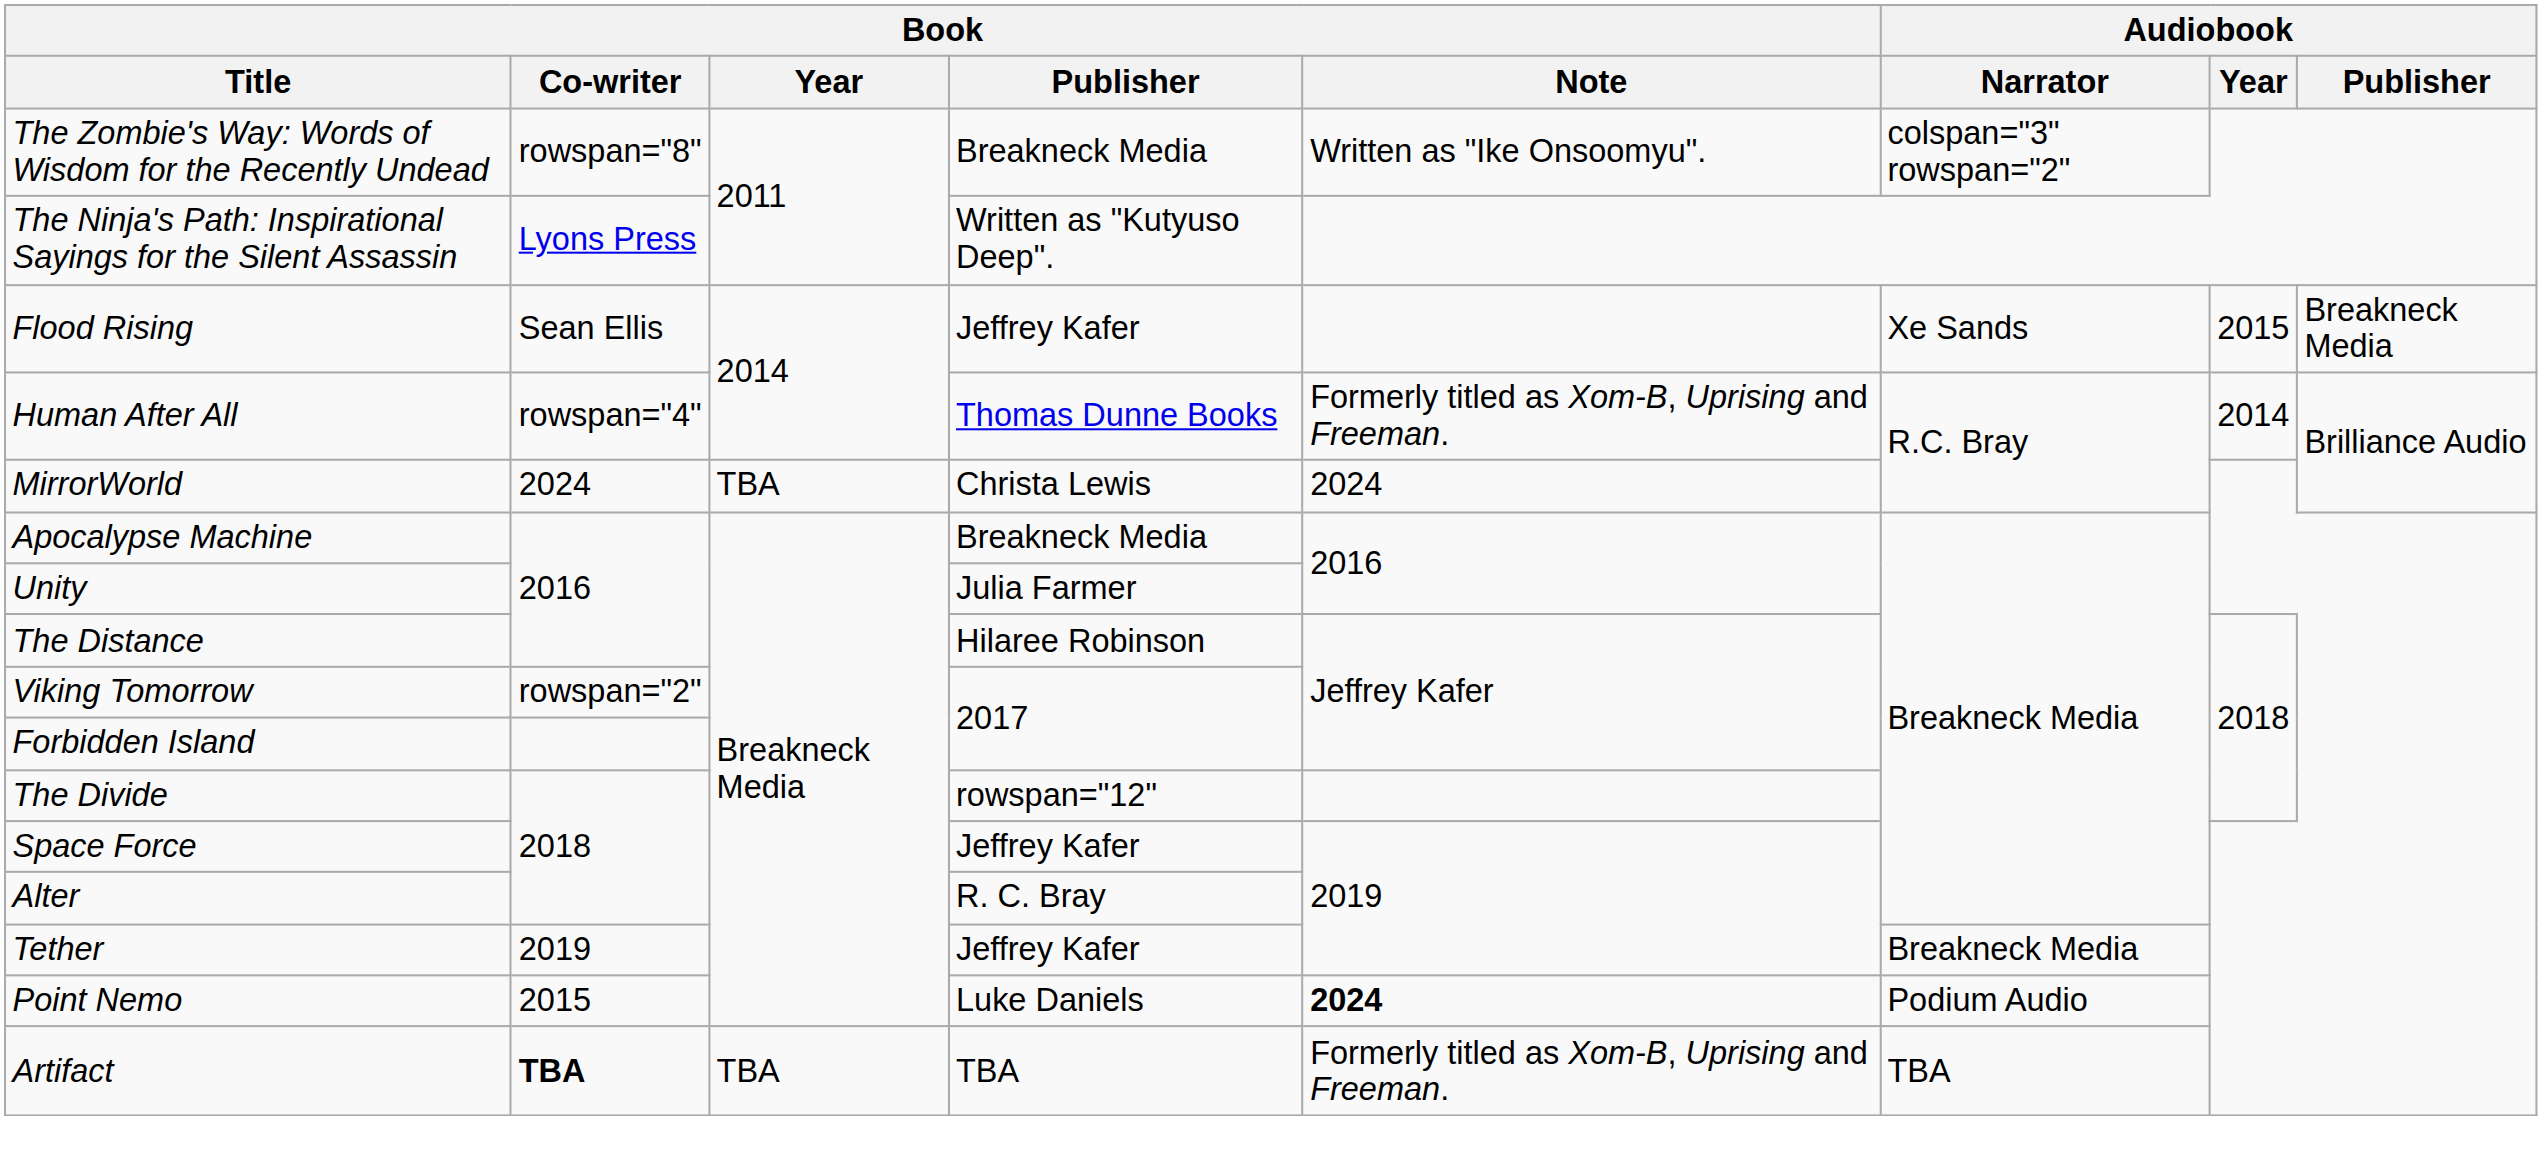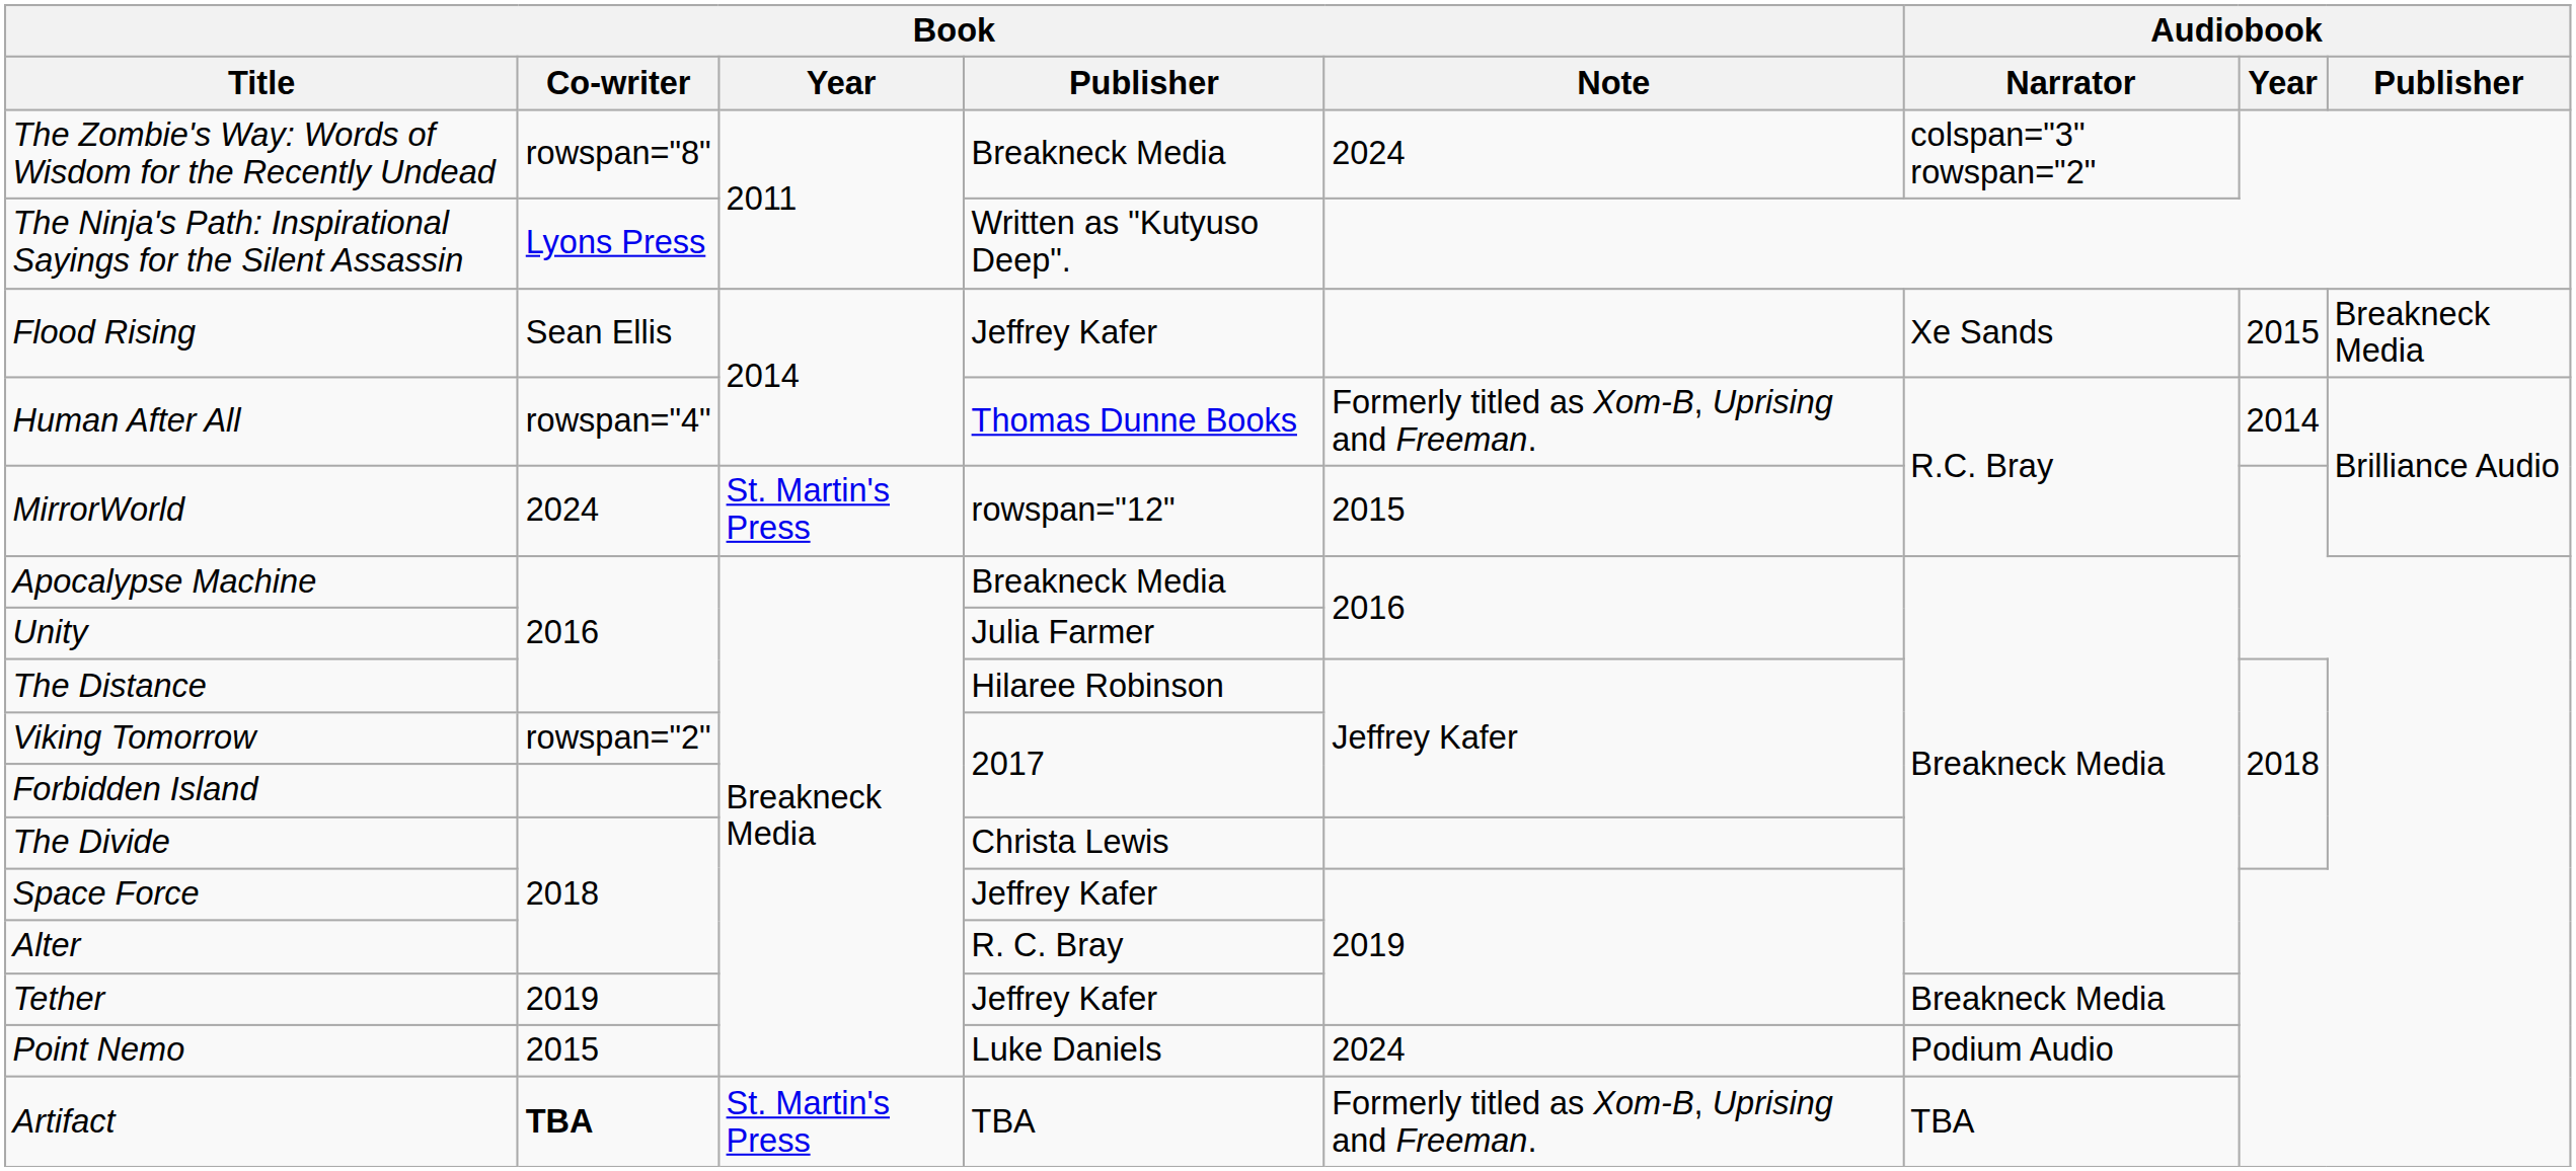The Zombie's Way: Words of Wisdom for the Recently Undead | Book / Note: Written as "Ike Onsoomyu". -> 2024
MirrorWorld | Book / Year: TBA -> St. Martin's Press
MirrorWorld | Book / Publisher: Christa Lewis -> rowspan="12"
MirrorWorld | Book / Note: 2024 -> 2015
The Divide | Book / Publisher: rowspan="12" -> Christa Lewis
Point Nemo | Book / Note: bold -> normal
Artifact | Book / Year: TBA -> St. Martin's Press
